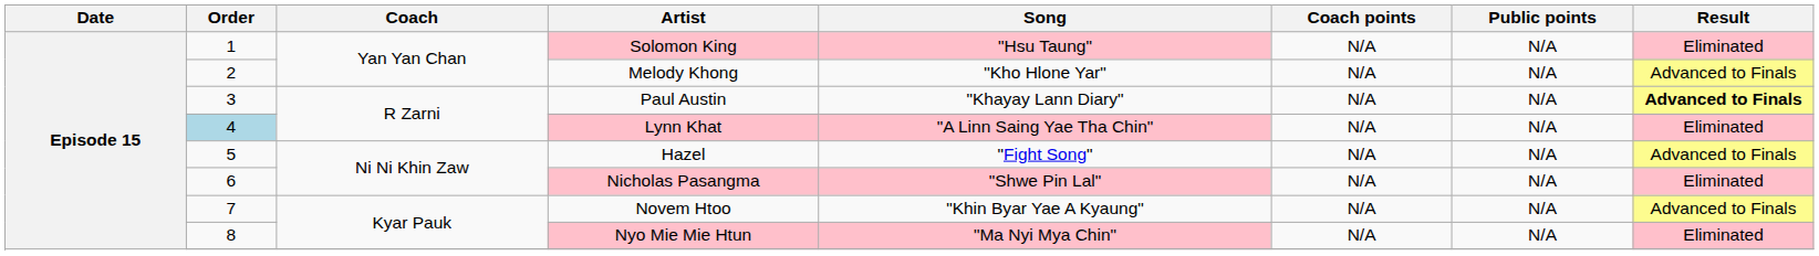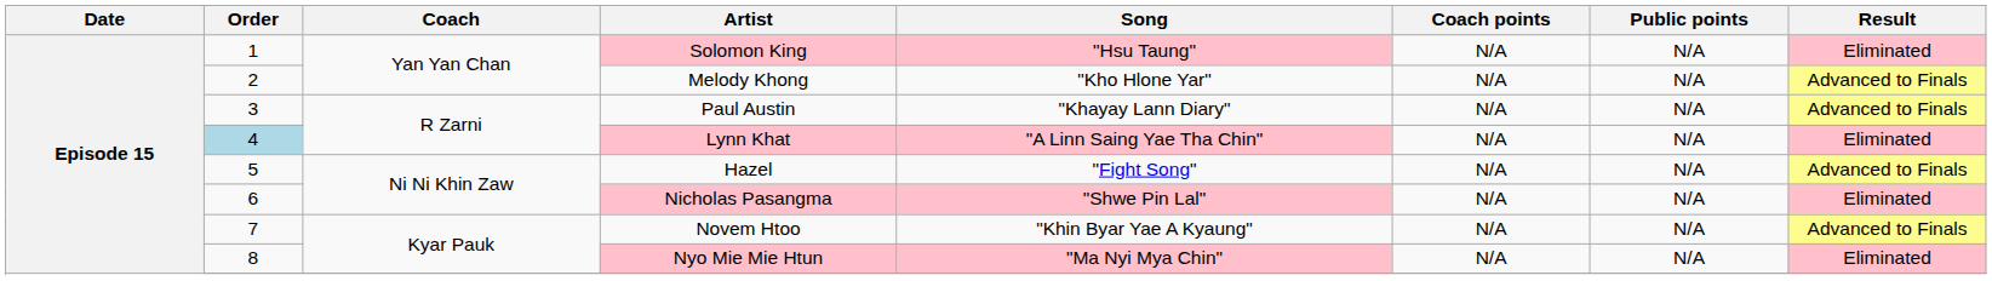Paul Austin | Result: bold -> normal
